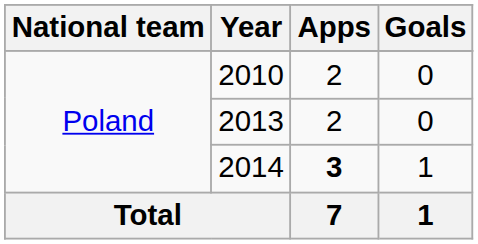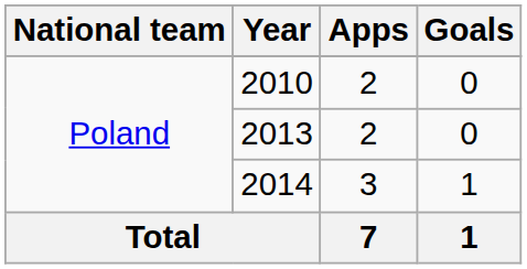2014 | Apps: bold -> normal
